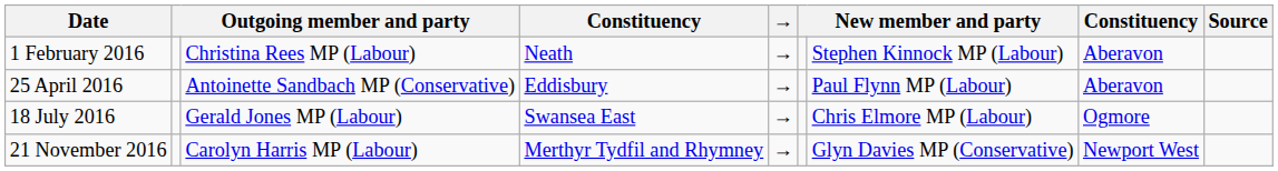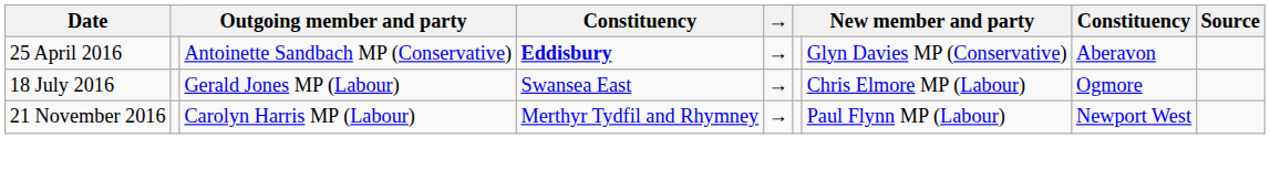- row: 1 February 2016 | Christina Rees MP (Labour) | Neath | → | Stephen Kinnock MP (Labour) | Aberavon
25 April 2016 | column 4: normal -> bold
25 April 2016 | column 7: Paul Flynn MP (Labour) -> Glyn Davies MP (Conservative)
21 November 2016 | column 7: Glyn Davies MP (Conservative) -> Paul Flynn MP (Labour)
